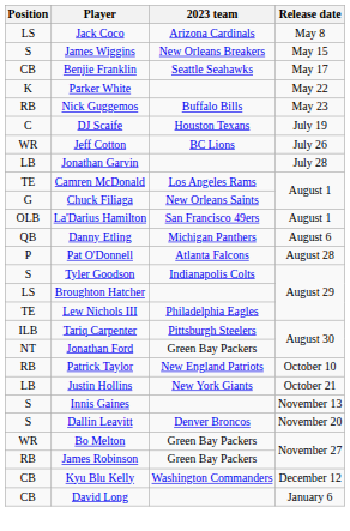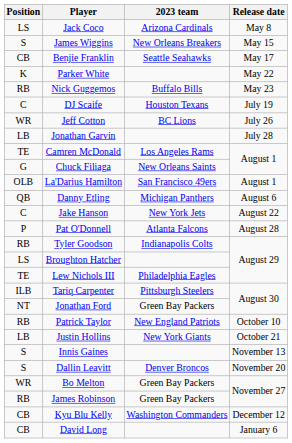+ row: C | Jake Hanson | New York Jets | August 22
Tyler Goodson | Position: S -> RB
